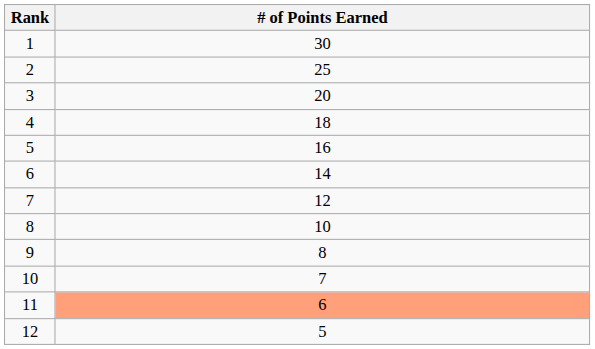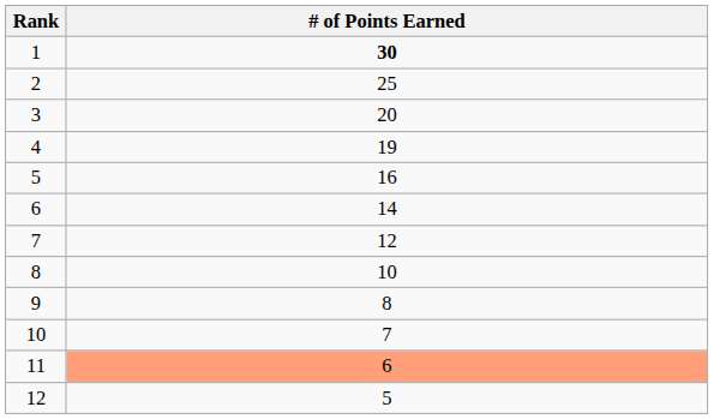1 | # of Points Earned: normal -> bold
4 | # of Points Earned: 18 -> 19
